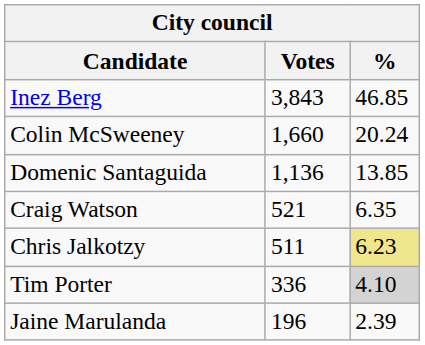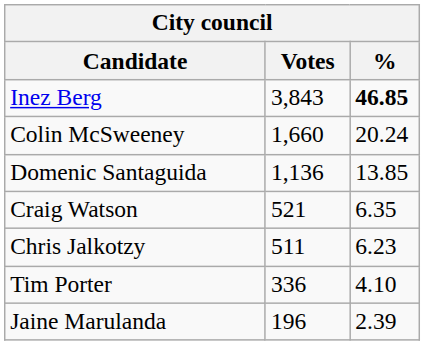Inez Berg | %: normal -> bold
Chris Jalkotzy | %: khaki background -> no background
Tim Porter | %: lightgrey background -> no background
